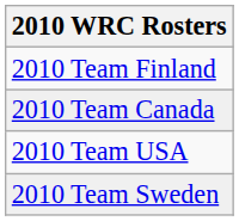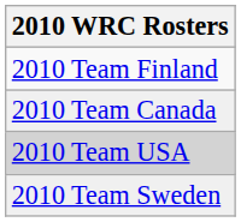row 4 | column 1: no background -> lightgrey background
